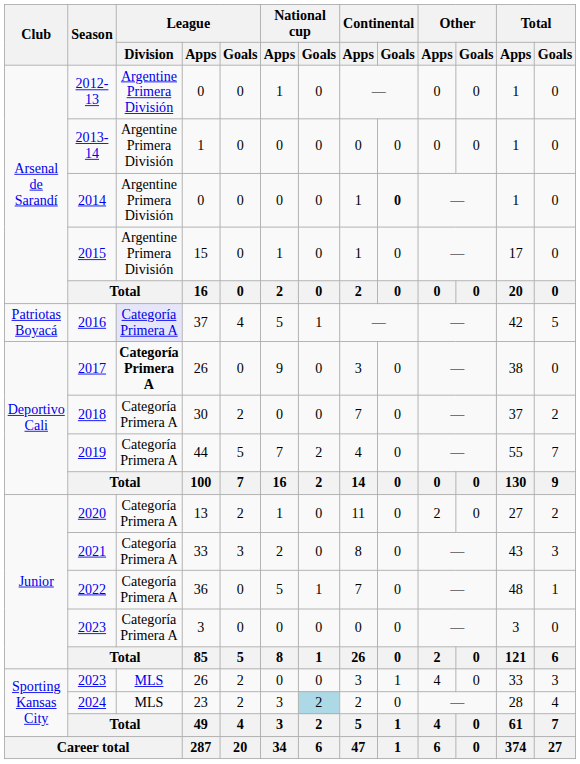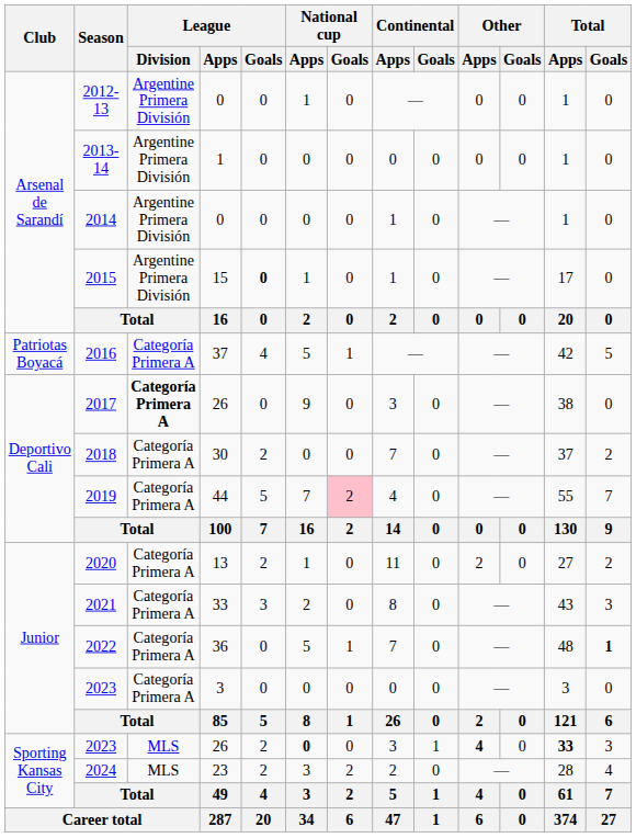2014 | Continental / Goals: bold -> normal
2015 | League / Goals: normal -> bold
2016 | League / Division: lavender background -> no background
2019 | National cup / Goals: no background -> pink background
2022 | Total / Goals: normal -> bold
2023 / 26 | National cup / Apps: normal -> bold
2023 / 26 | Other / Apps: normal -> bold
2023 / 26 | Total / Apps: normal -> bold
2024 | National cup / Goals: lightblue background -> no background
